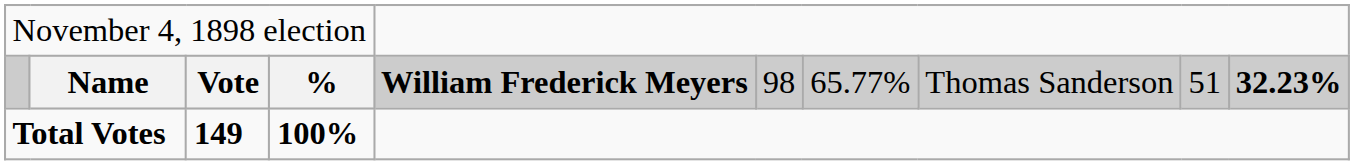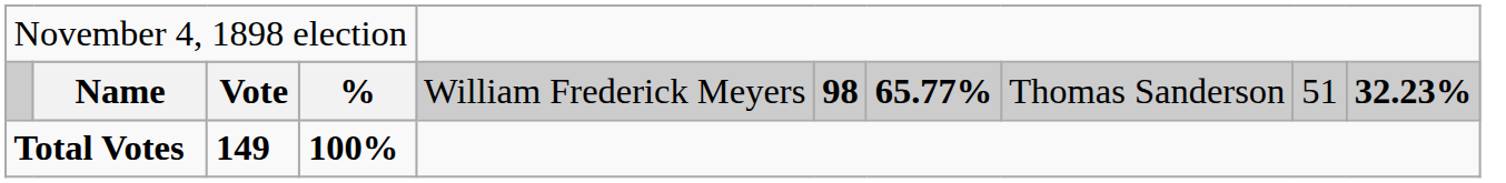row 2 | column 5: bold -> normal
row 2 | column 6: normal -> bold
row 2 | column 7: normal -> bold
